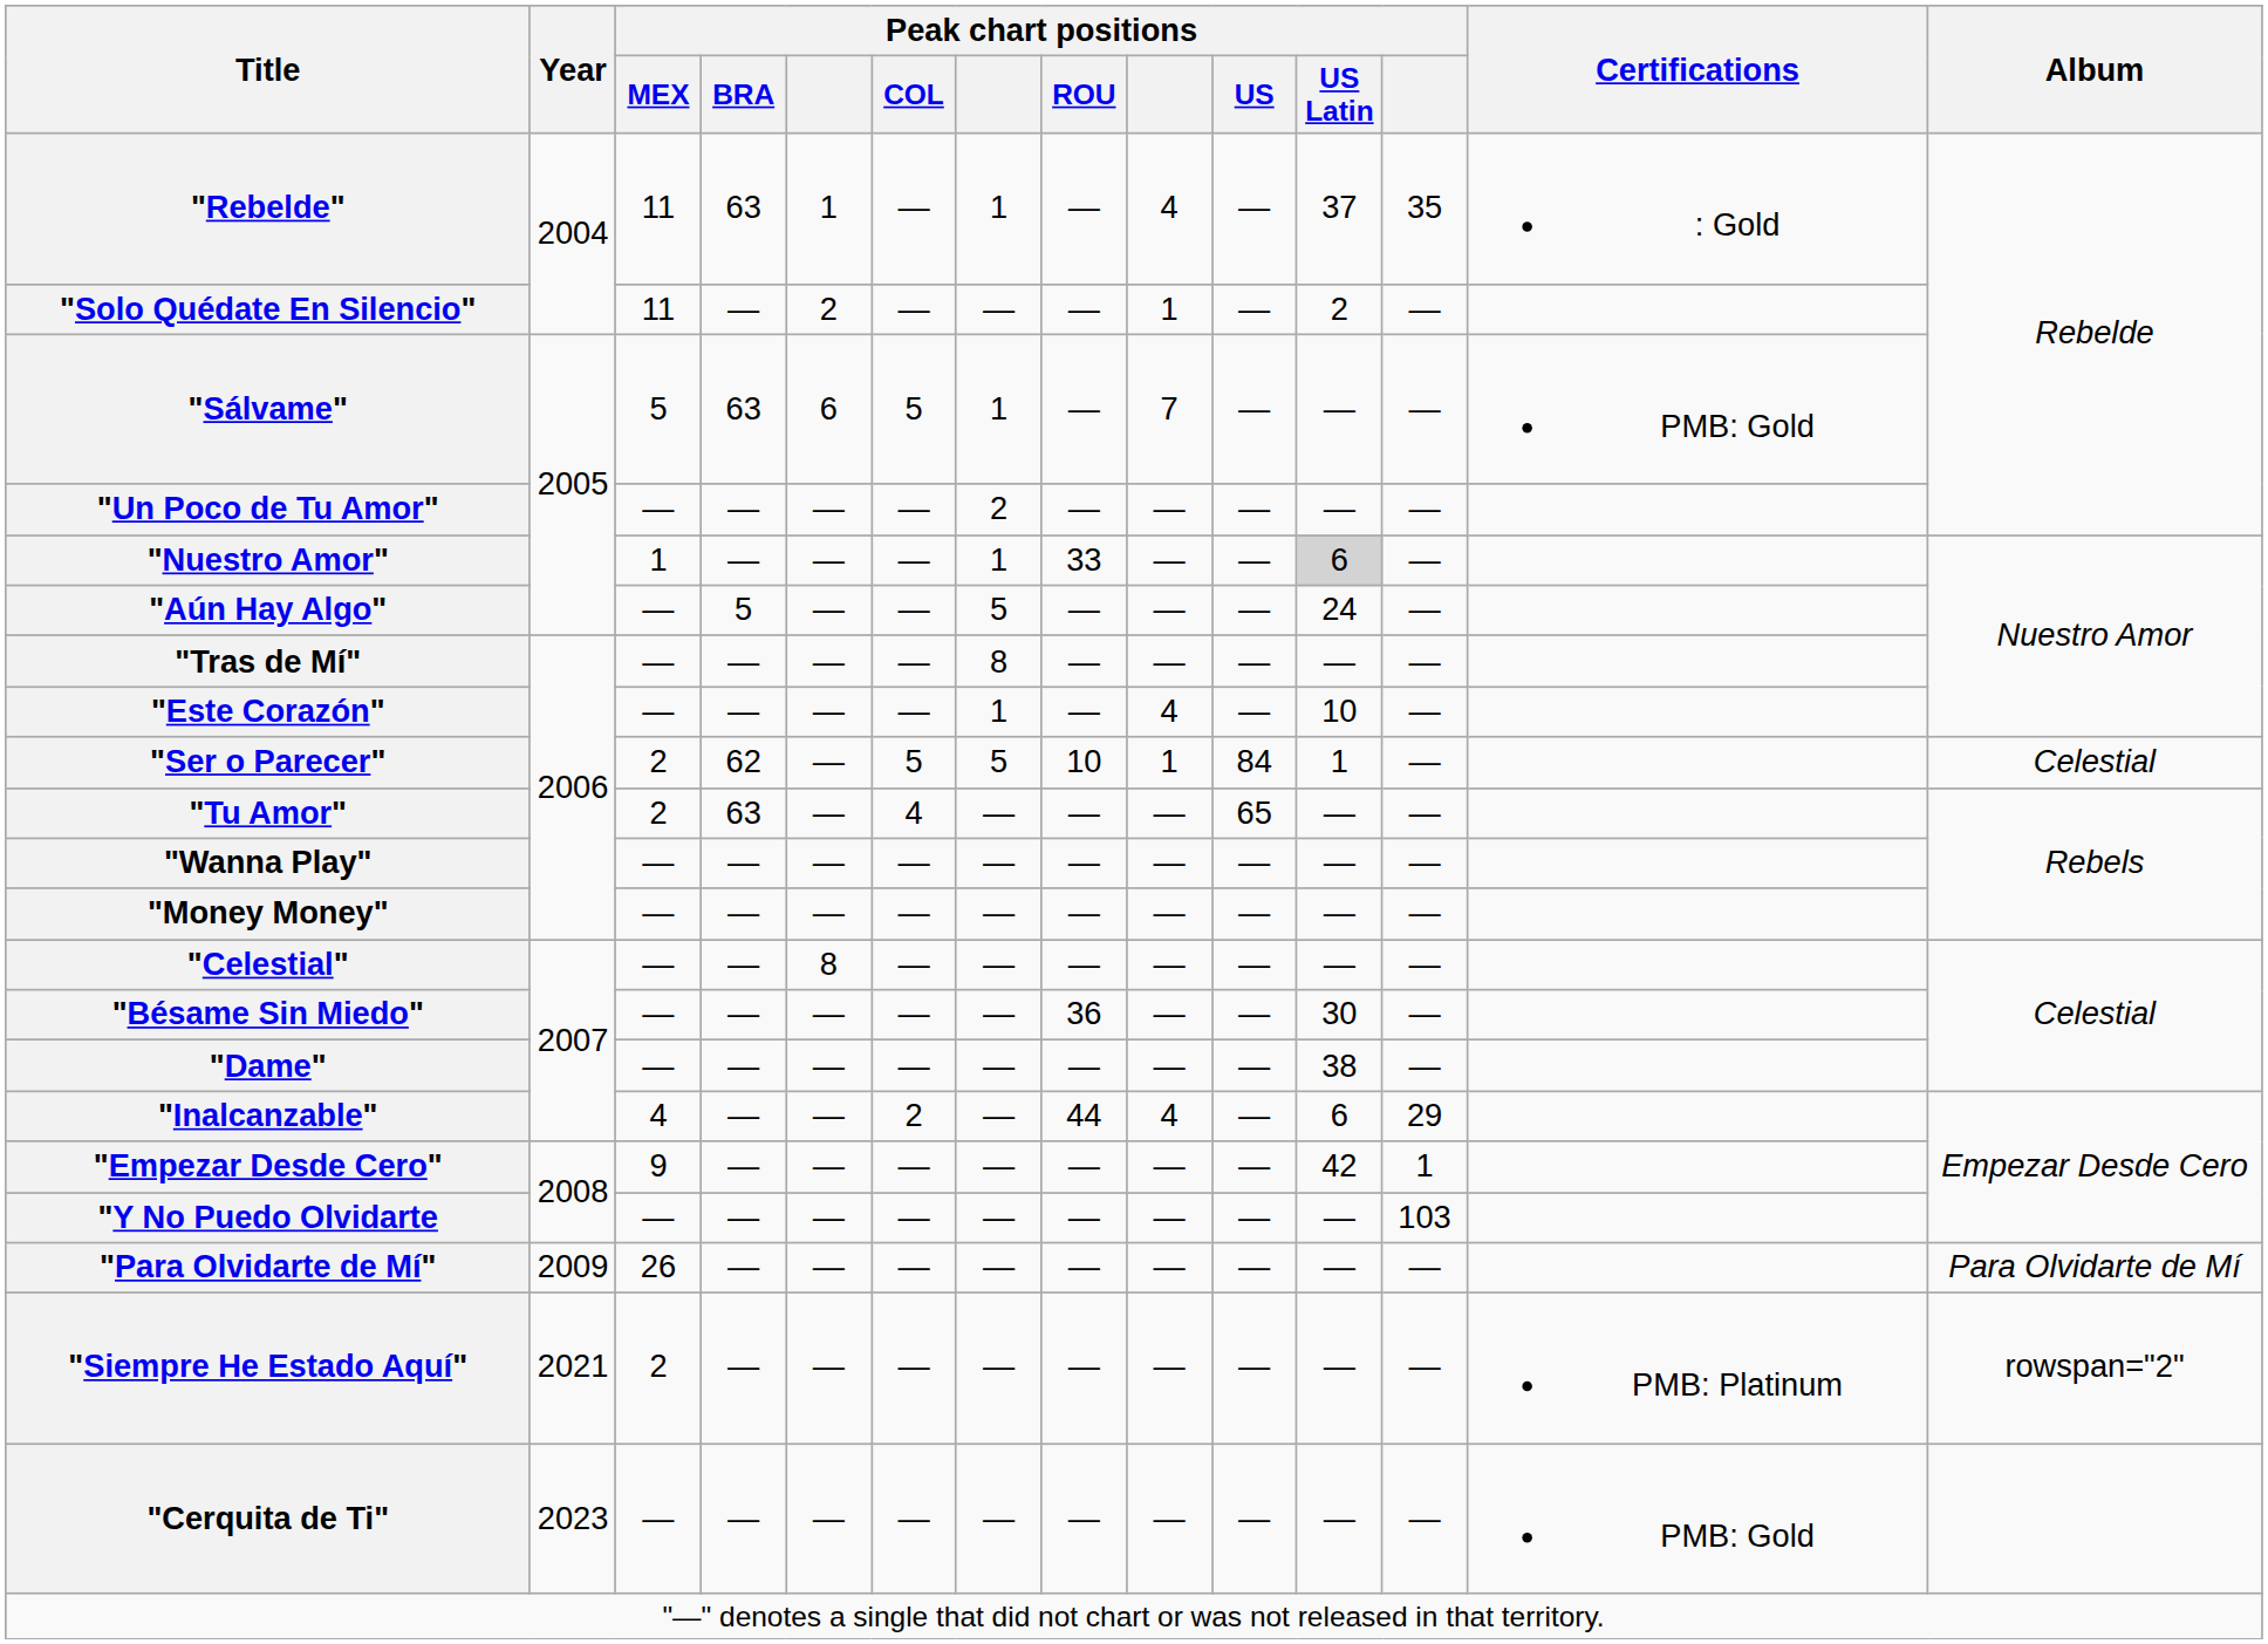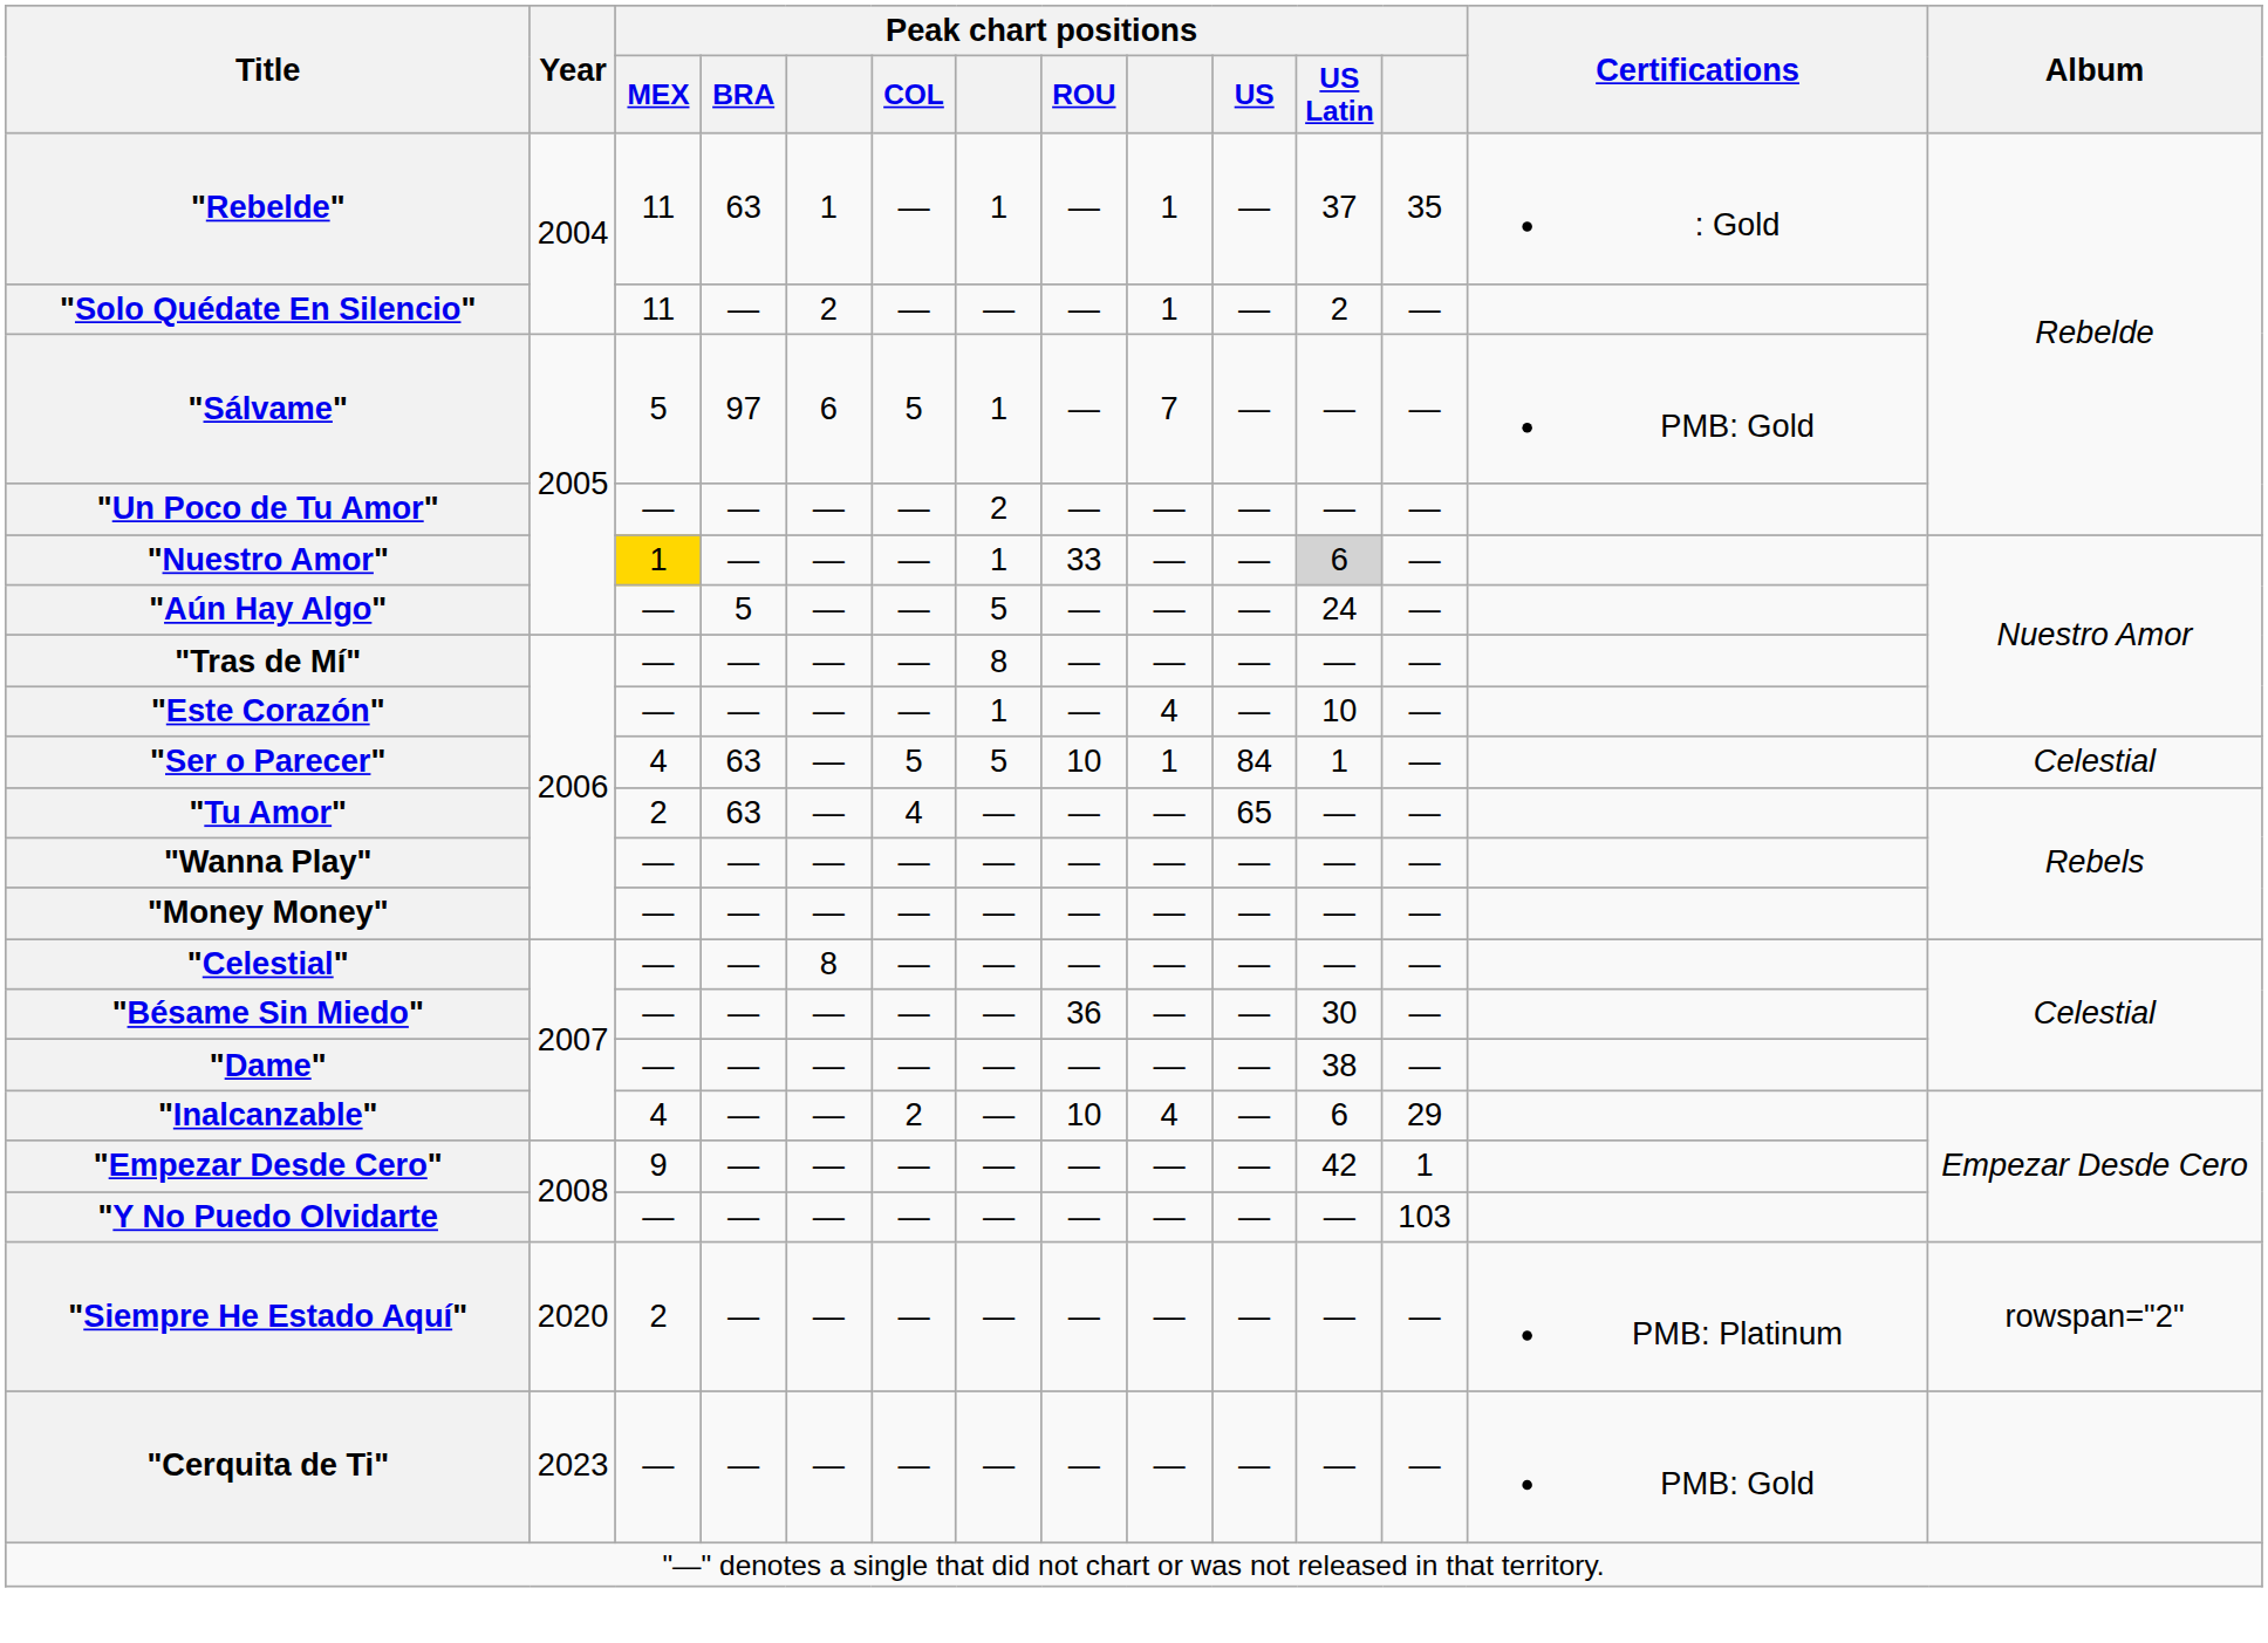"Rebelde" | column 9: 4 -> 1
"Sálvame" | Peak chart positions / BRA: 63 -> 97
"Nuestro Amor" | Peak chart positions / MEX: no background -> gold background
"Ser o Parecer" | Peak chart positions / MEX: 2 -> 4
"Ser o Parecer" | Peak chart positions / BRA: 62 -> 63
"Inalcanzable" | Peak chart positions / ROU: 44 -> 10
- row: "Para Olvidarte de Mí" | 2009 | 26 | — | — | — | — | — | — | — | — | — | Para Olvidarte de Mí
"Siempre He Estado Aquí" | Year: 2021 -> 2020
